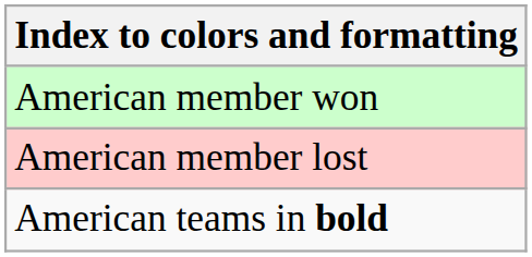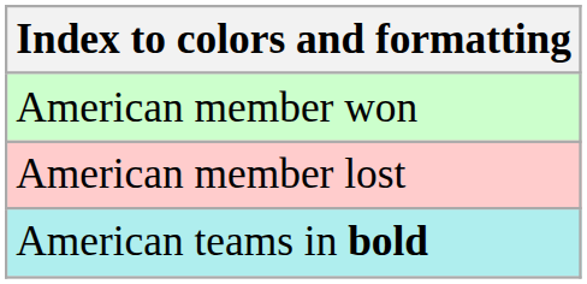row 4 | column 1: no background -> paleturquoise background
